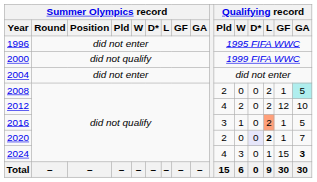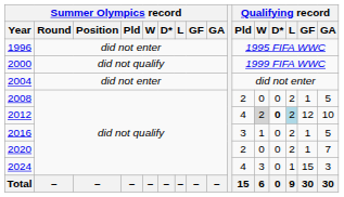2008 | Qualifying record / GA: paleturquoise background -> no background
2012 | Qualifying record / W: no background -> lightgrey background
2012 | Qualifying record / D*: normal -> bold
2012 | Qualifying record / L: no background -> lightblue background
2016 | Qualifying record / L: lightsalmon background -> no background
2020 | Qualifying record / D*: lavender background -> no background
2020 | Qualifying record / L: bold -> normal
2024 | Qualifying record / GA: bold -> normal
